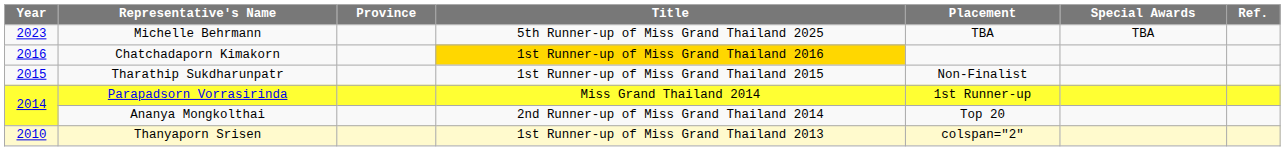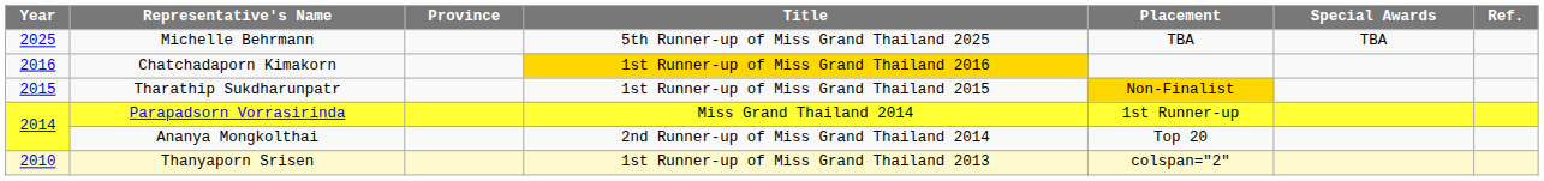Michelle Behrmann | Year: 2023 -> 2025
Tharathip Sukdharunpatr | Placement: no background -> gold background
